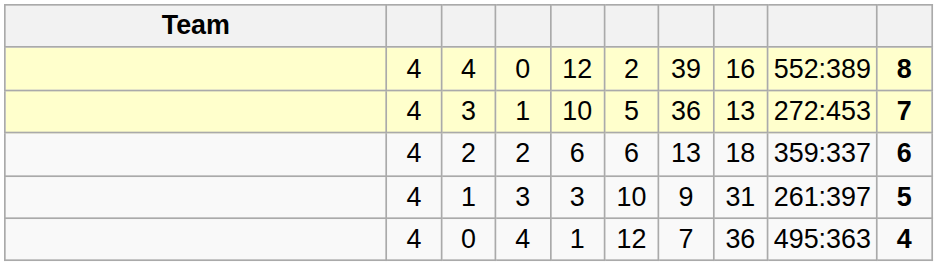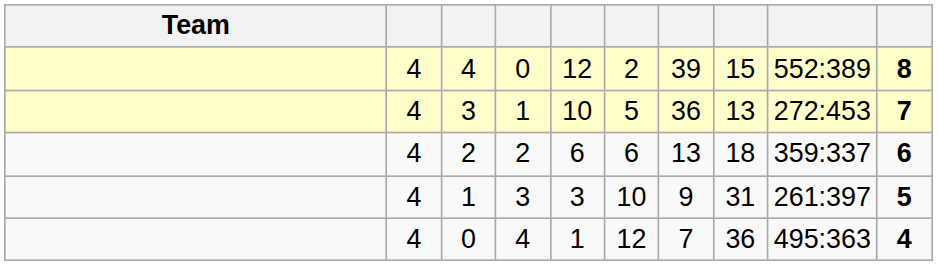row 2 | column 8: 16 -> 15
